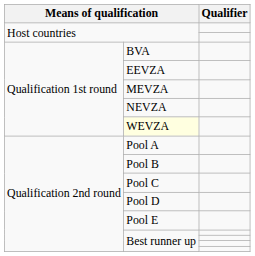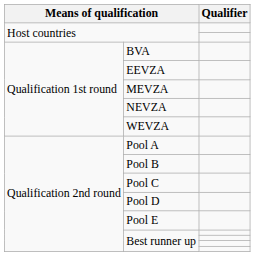WEVZA | column 2: lightyellow background -> no background
